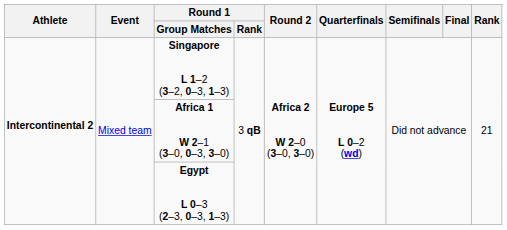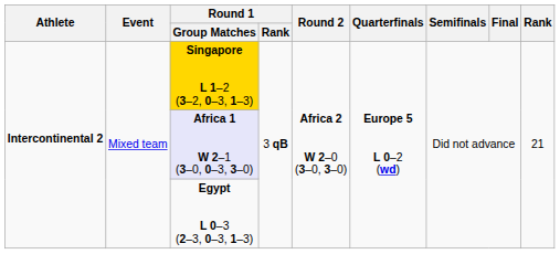Singapore L 1–2 (3–2, 0–3, 1–3) | Round 1 / Group Matches: no background -> gold background
Africa 1 W 2–1 (3–0, 0–3, 3–0) | Round 1 / Group Matches: no background -> lavender background
